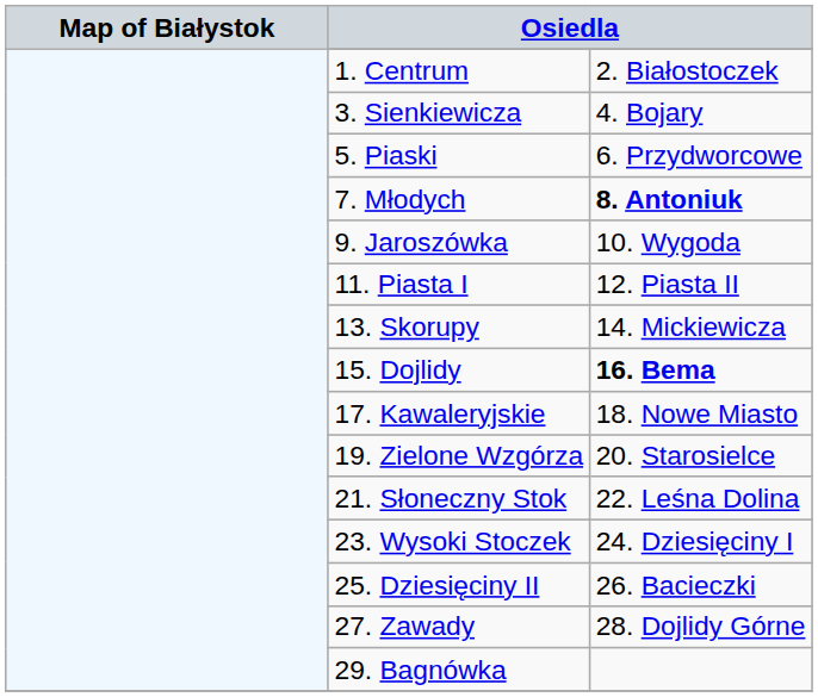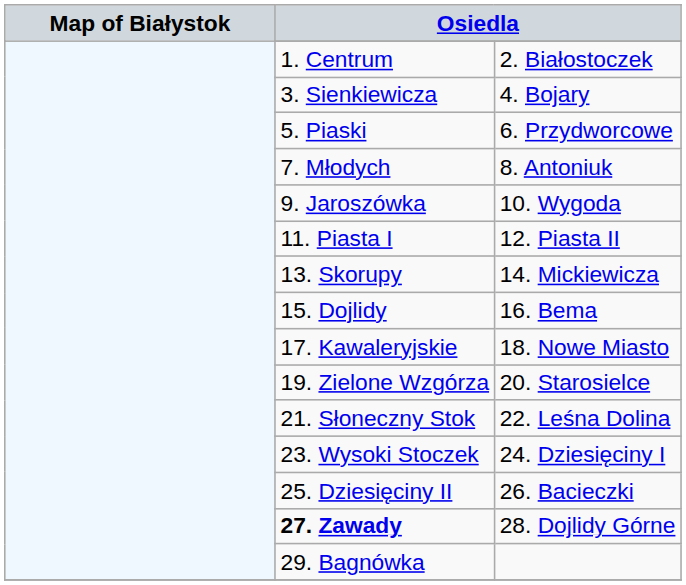7. Młodych | column 3: bold -> normal
15. Dojlidy | column 3: bold -> normal
27. Zawady | column 2: normal -> bold
